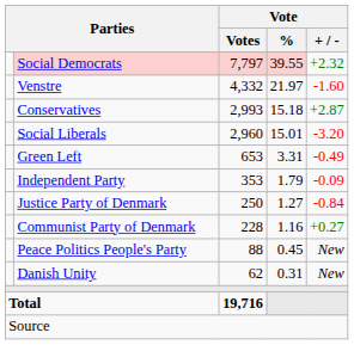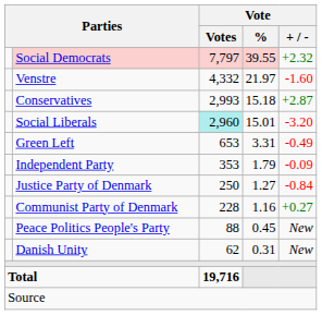Social Liberals | Vote / Votes: no background -> paleturquoise background
